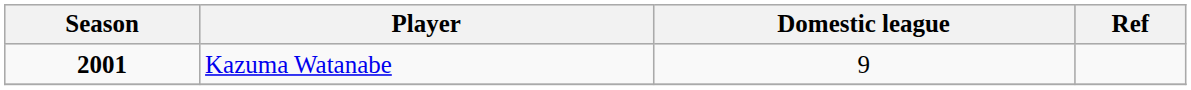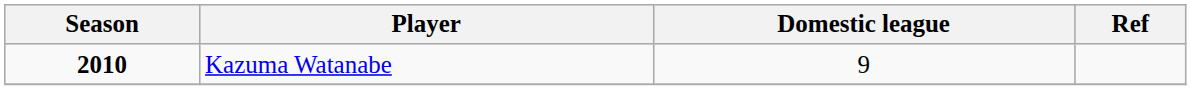Kazuma Watanabe | Season: 2001 -> 2010
